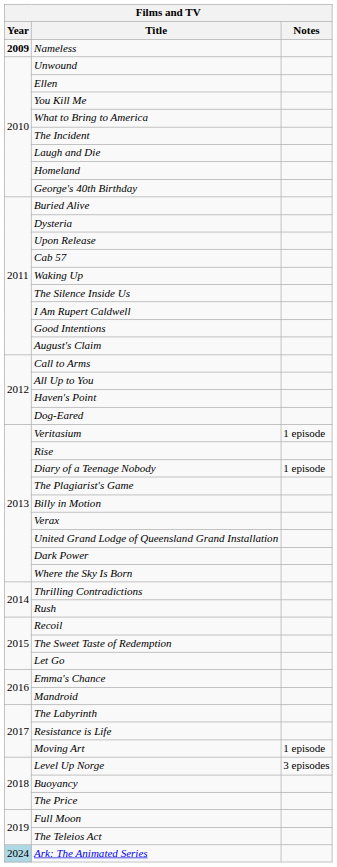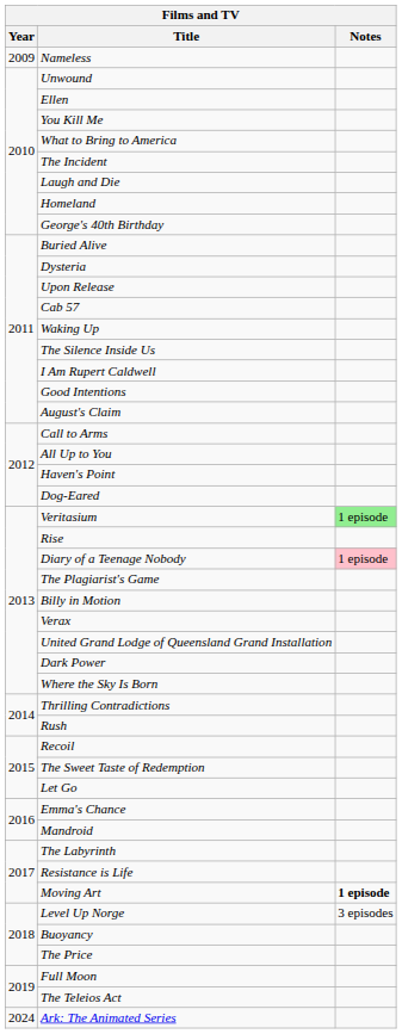Nameless | Year: bold -> normal
Veritasium | Notes: no background -> lightgreen background
Diary of a Teenage Nobody | Notes: no background -> pink background
Moving Art | Notes: normal -> bold
Ark: The Animated Series | Year: lightblue background -> no background
